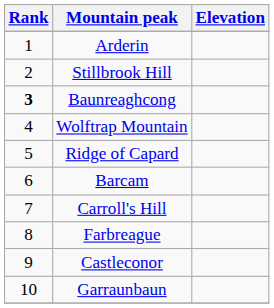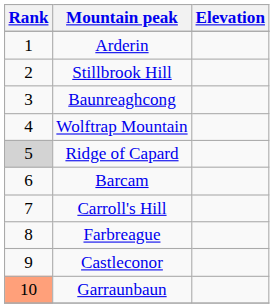Baunreaghcong | Rank: bold -> normal
Ridge of Capard | Rank: no background -> lightgrey background
Garraunbaun | Rank: no background -> lightsalmon background
